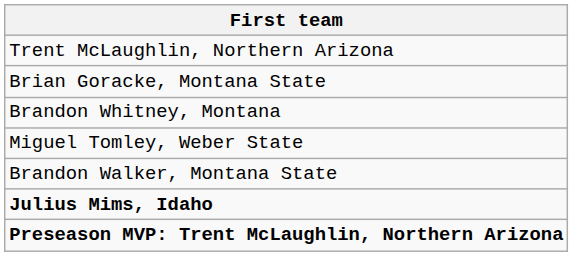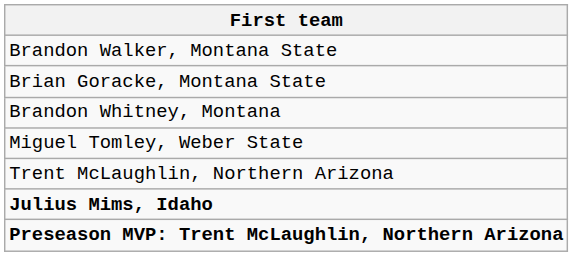row 2 | column 1: Trent McLaughlin, Northern Arizona -> Brandon Walker, Montana State
row 6 | column 1: Brandon Walker, Montana State -> Trent McLaughlin, Northern Arizona
